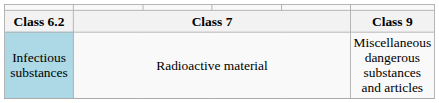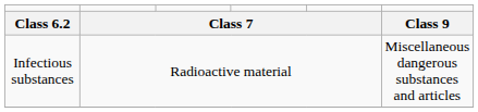Infectious substances | column 1: lightblue background -> no background
